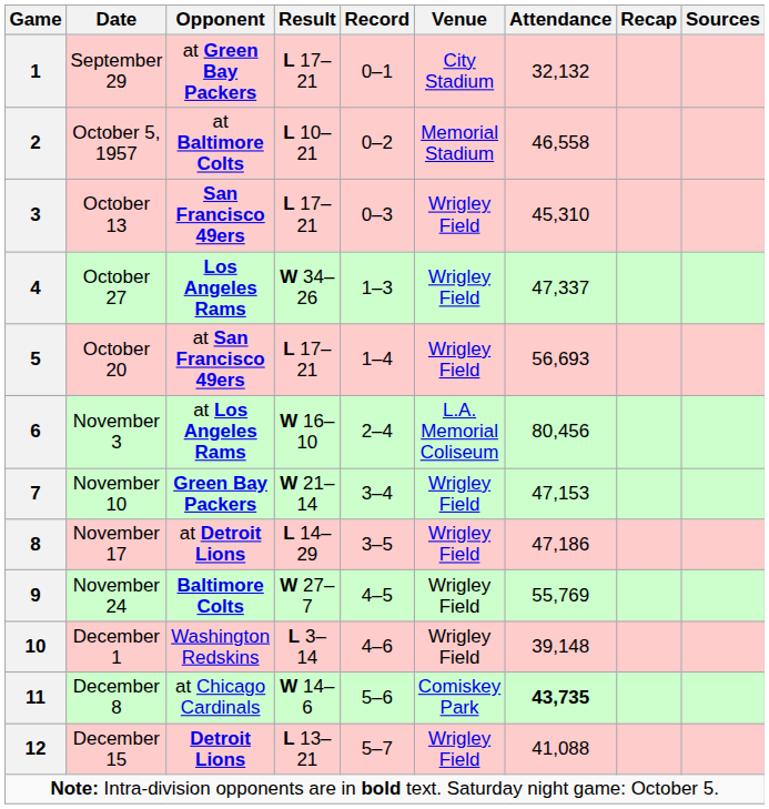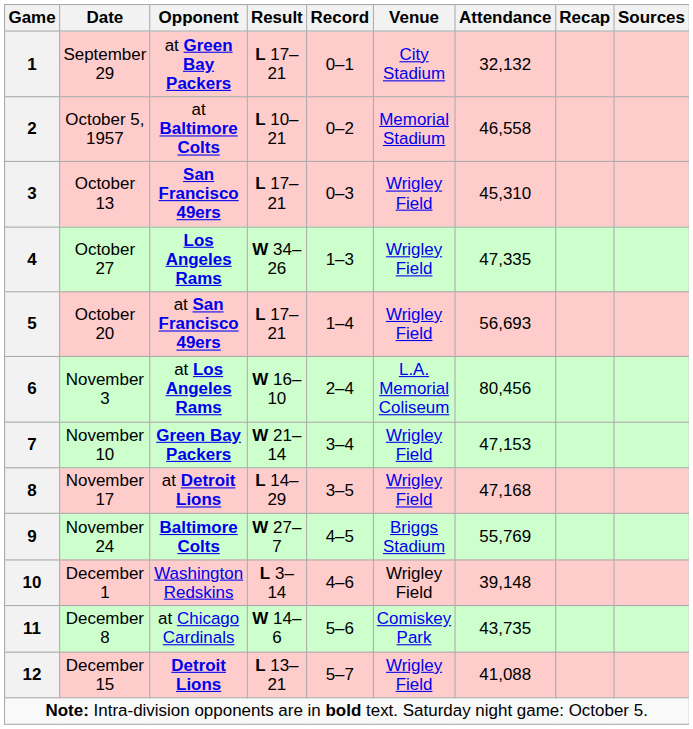4 | Attendance: 47,337 -> 47,335
8 | Attendance: 47,186 -> 47,168
9 | Venue: Wrigley Field -> Briggs Stadium
11 | Attendance: bold -> normal
